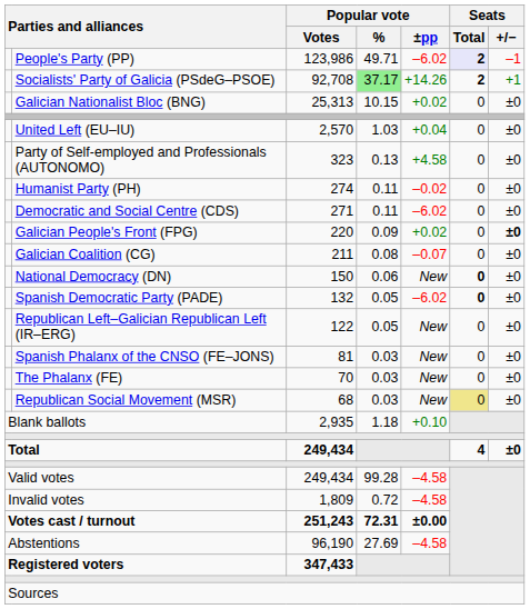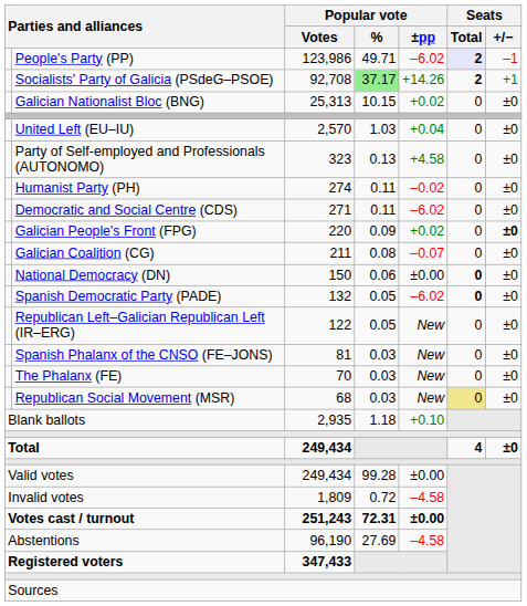National Democracy (DN) | Popular vote / ±pp: New -> ±0.00
Valid votes | Popular vote / ±pp: –4.58 -> ±0.00
